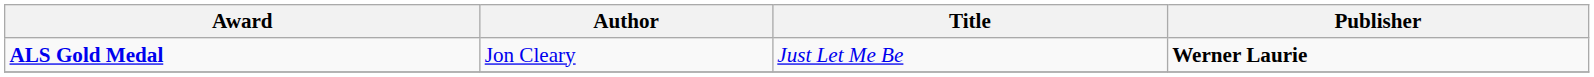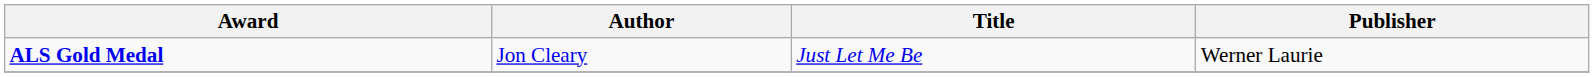ALS Gold Medal | Publisher: bold -> normal
